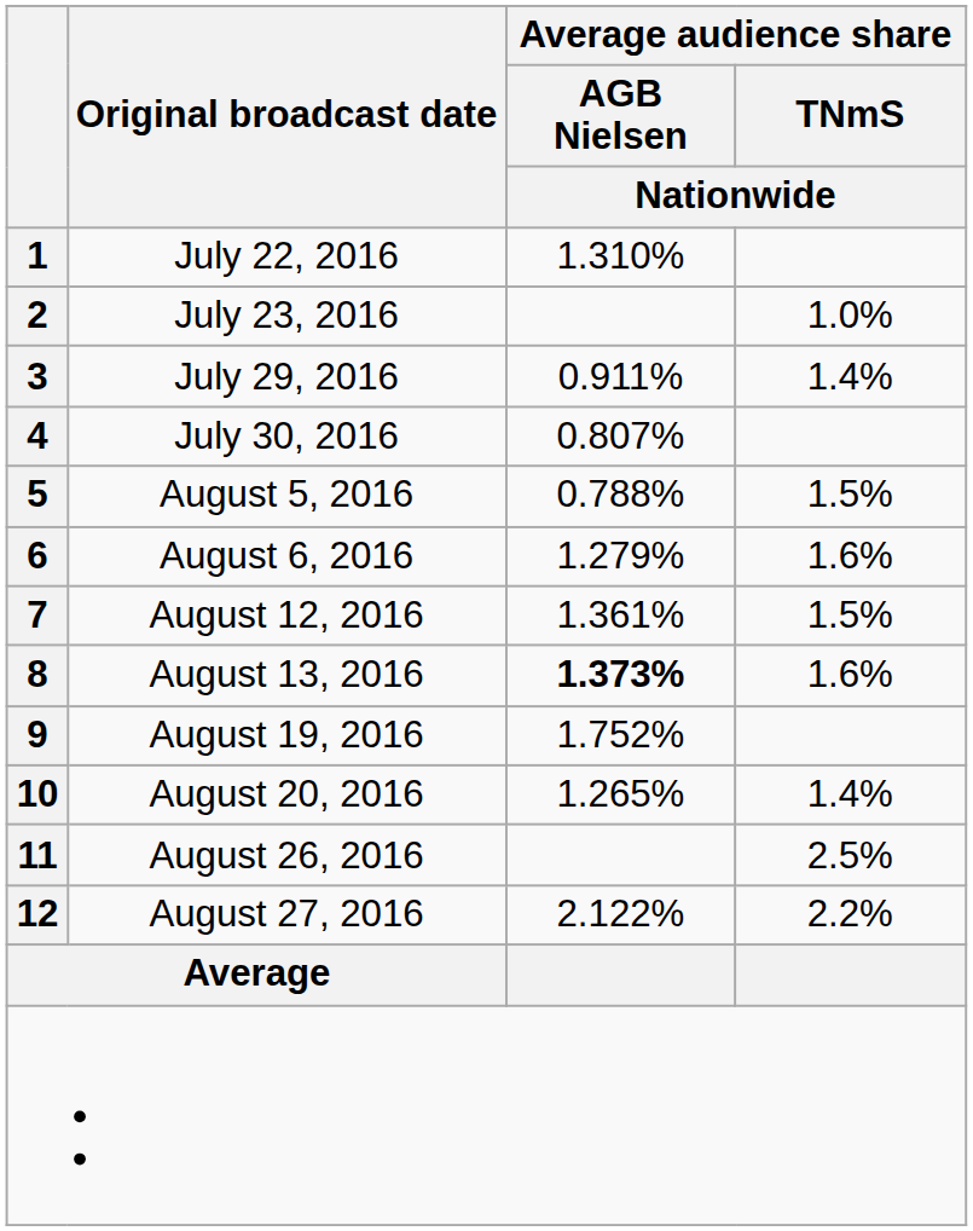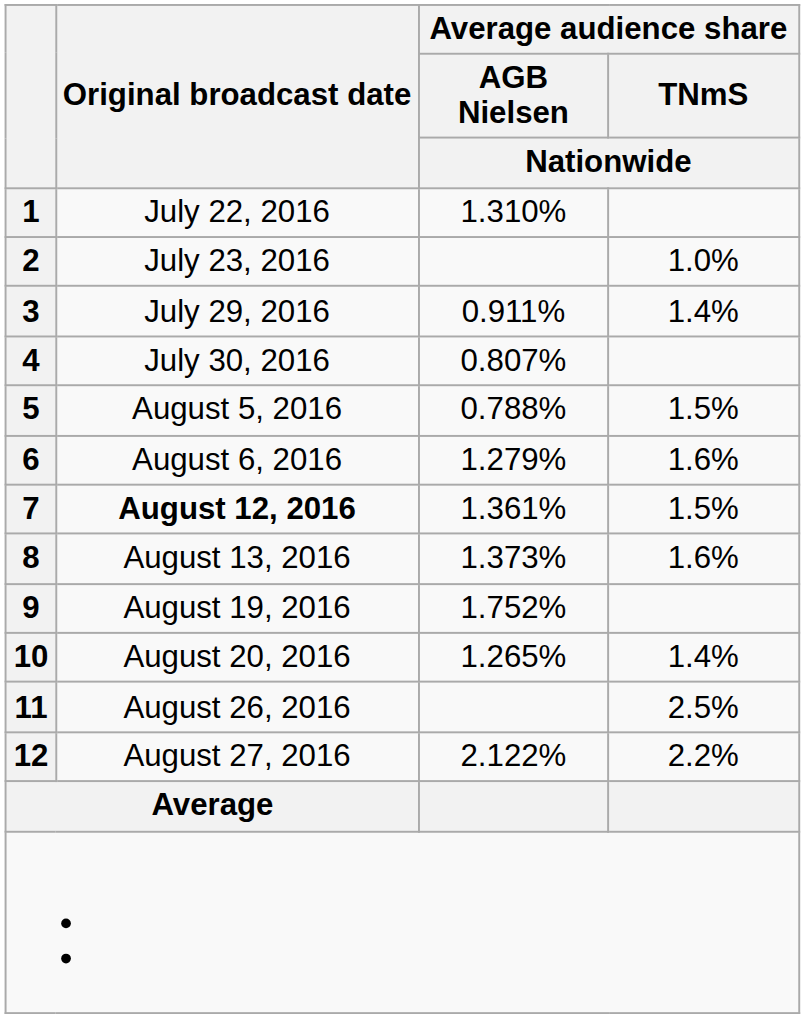7 | Original broadcast date: normal -> bold
8 | Average audience share / AGB Nielsen / Nationwide: bold -> normal
